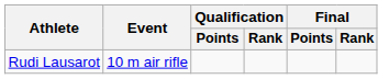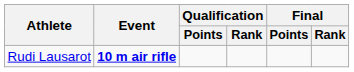Rudi Lausarot | Event: normal -> bold
